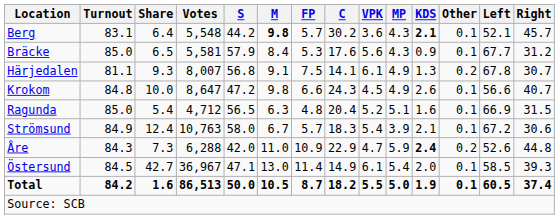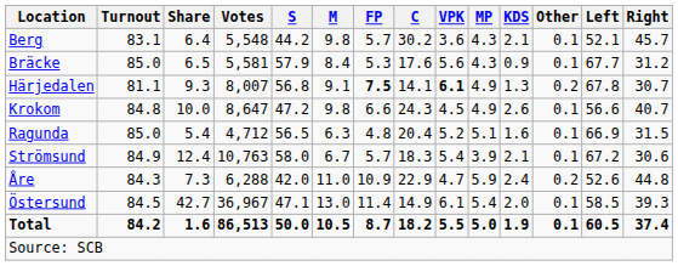Berg | M: bold -> normal
Berg | KDS: bold -> normal
Härjedalen | FP: normal -> bold
Härjedalen | VPK: normal -> bold
Åre | KDS: bold -> normal
